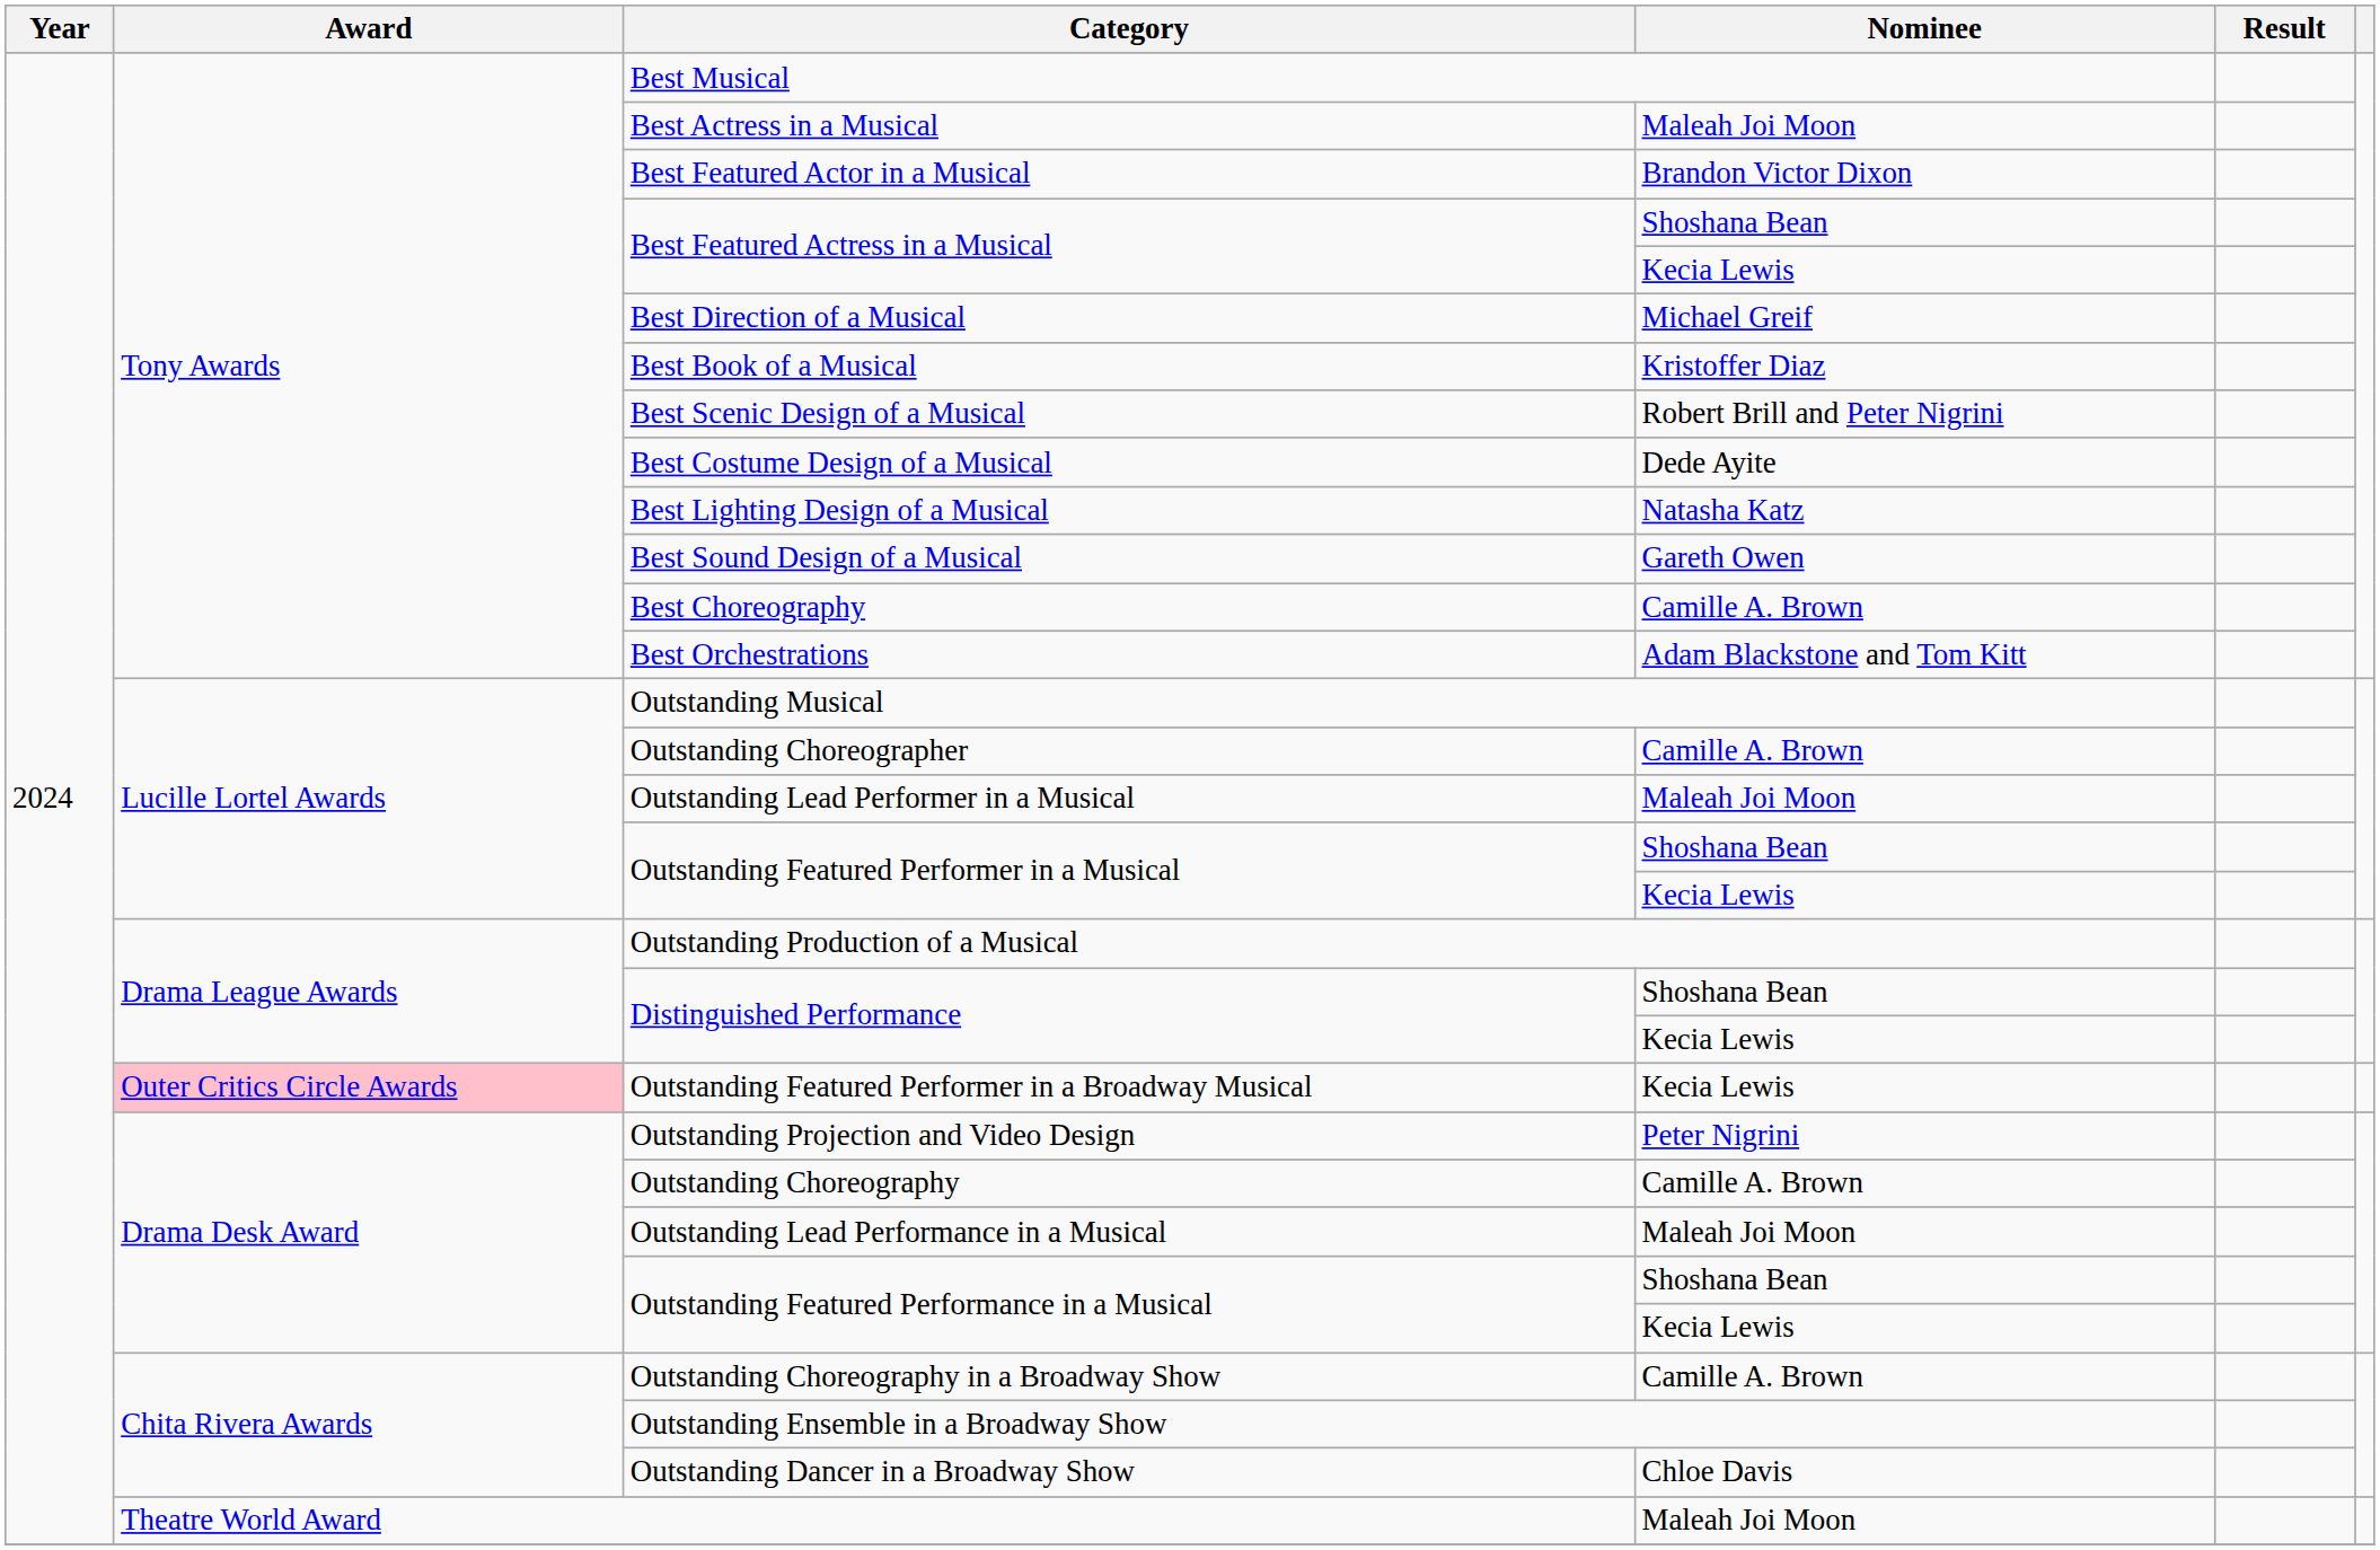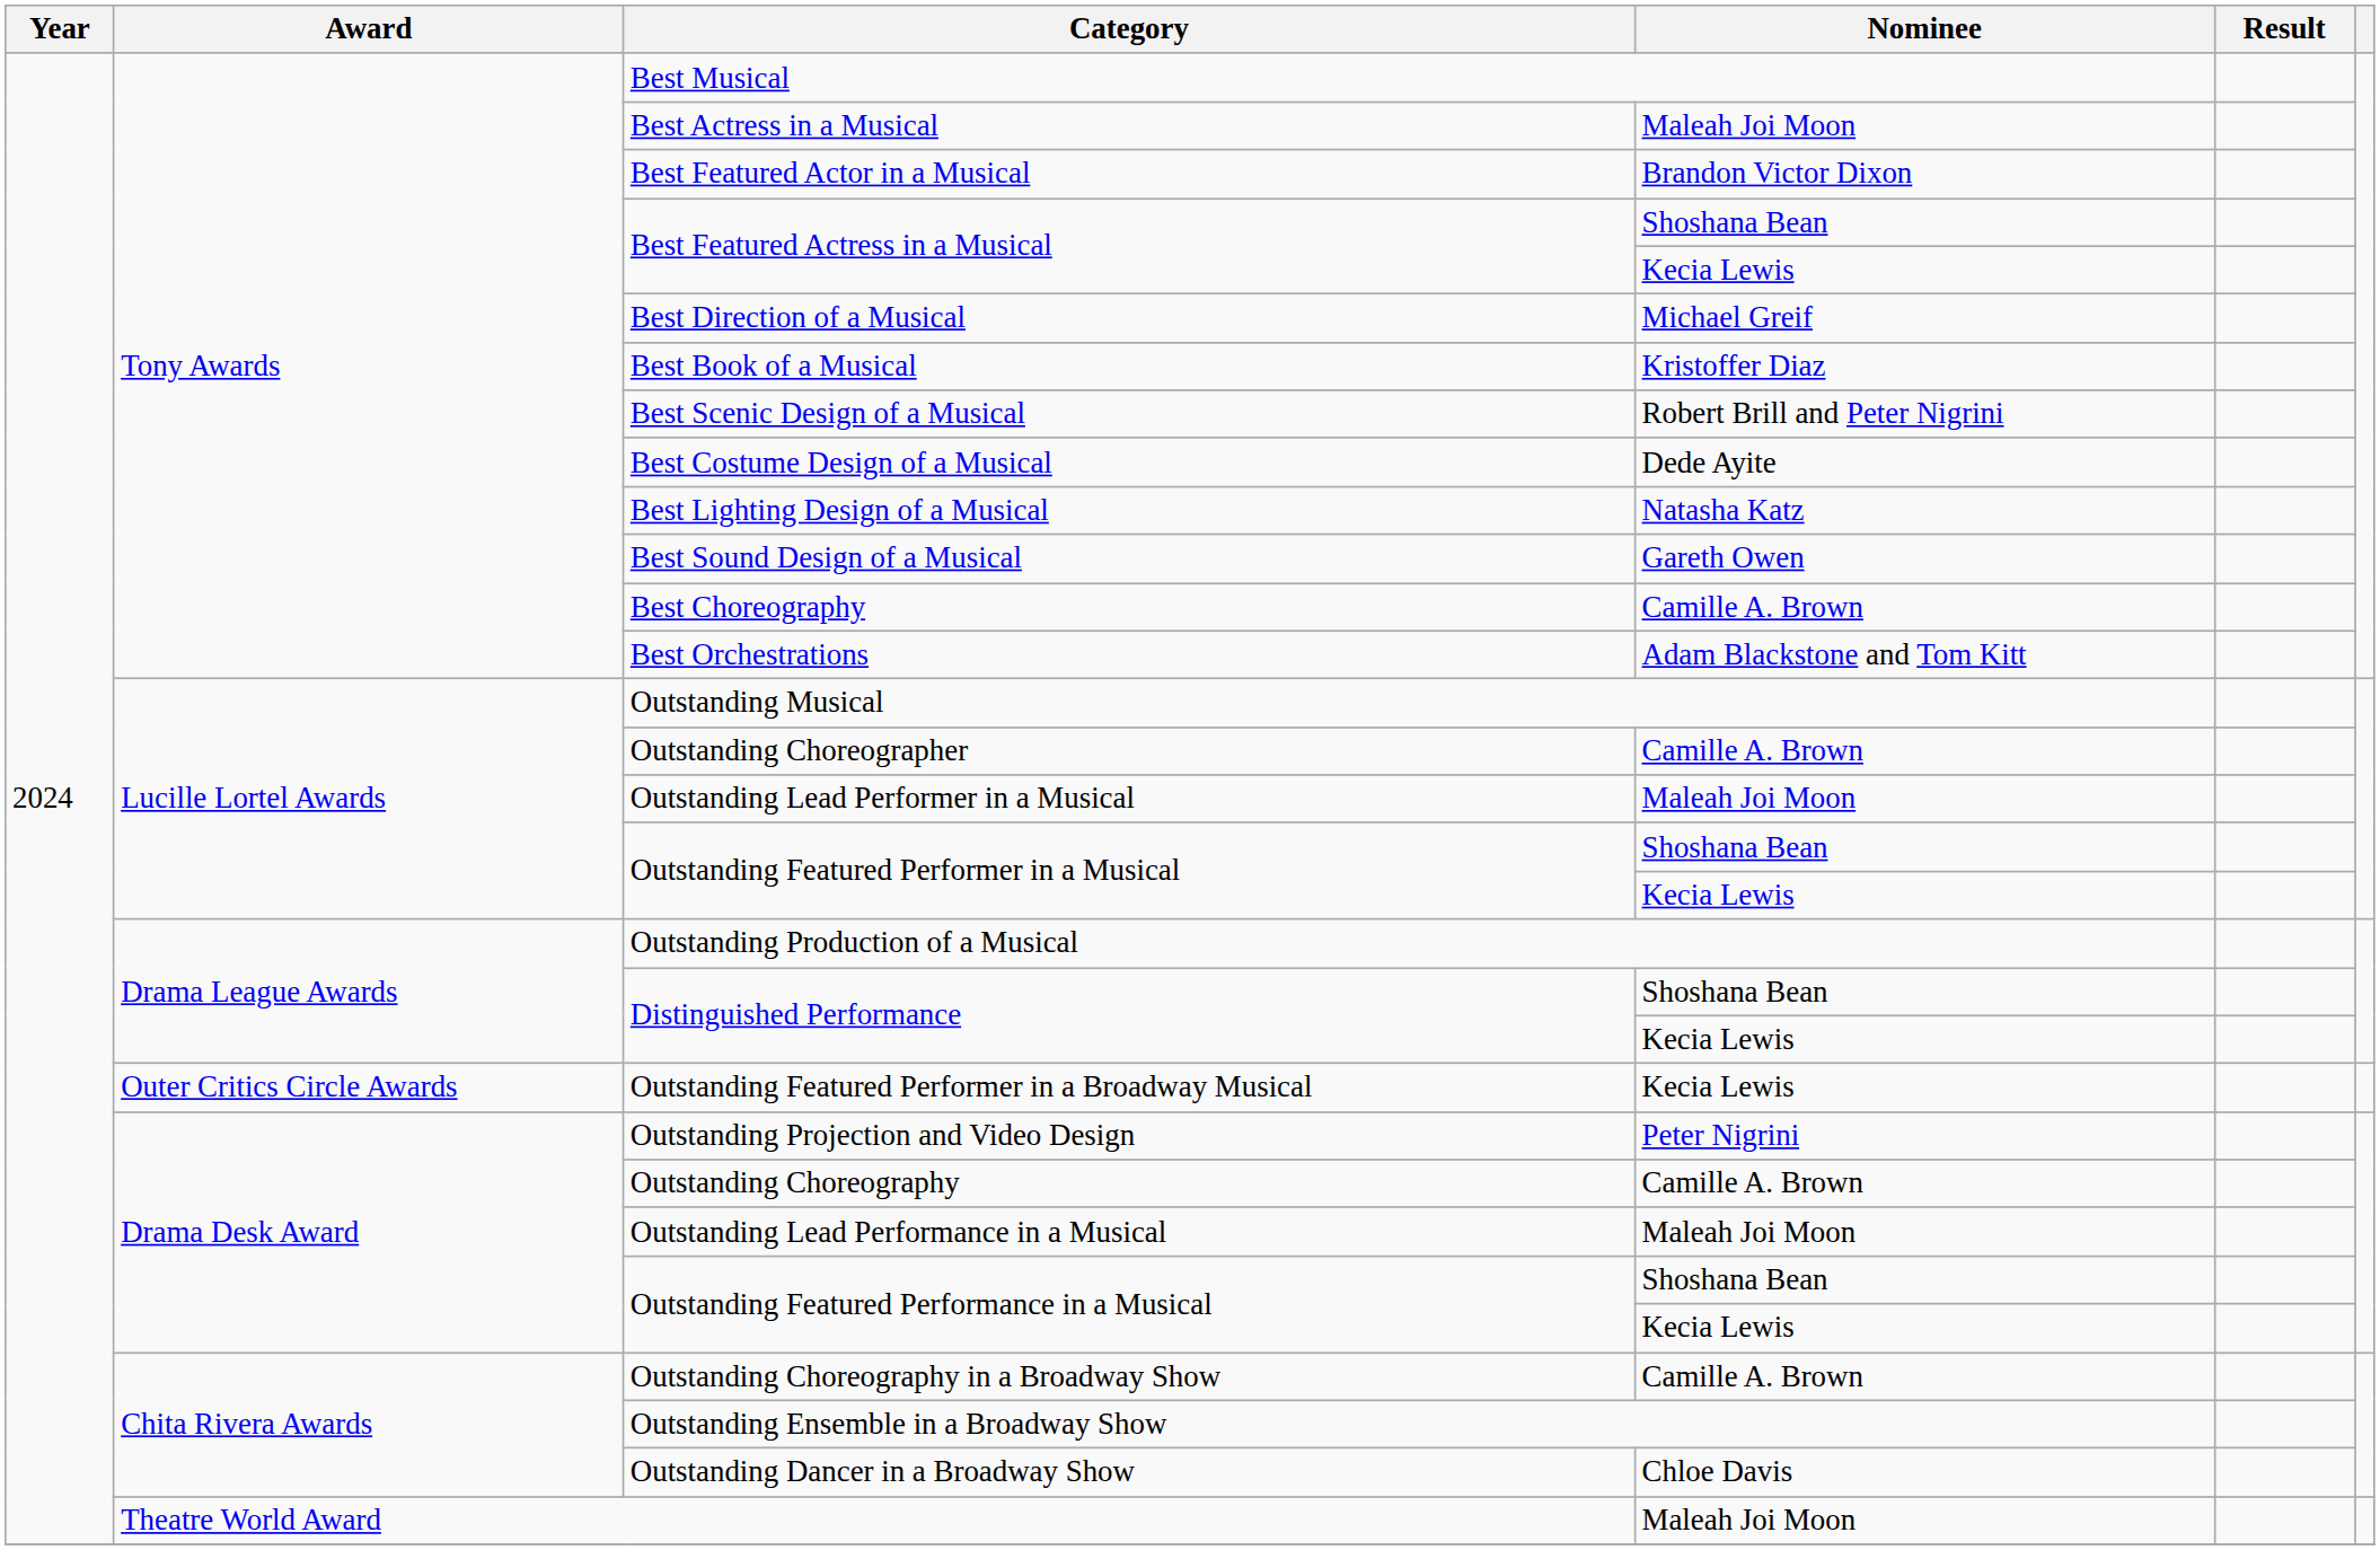Outstanding Featured Performer in a Broadway Musical | Award: pink background -> no background
